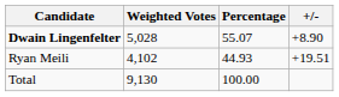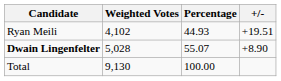rows swapped: Dwain Lingenfelter <-> Ryan Meili
